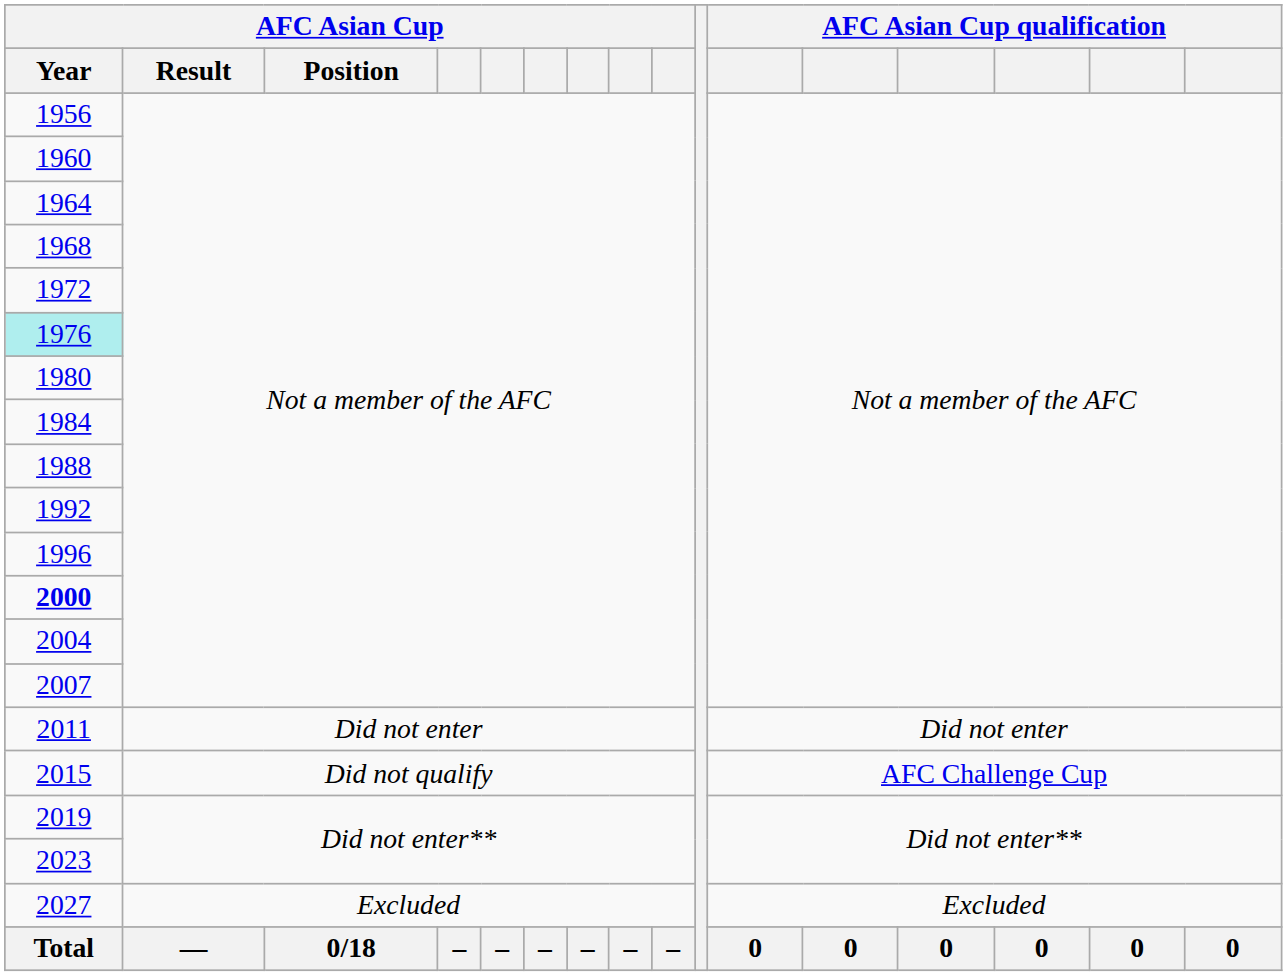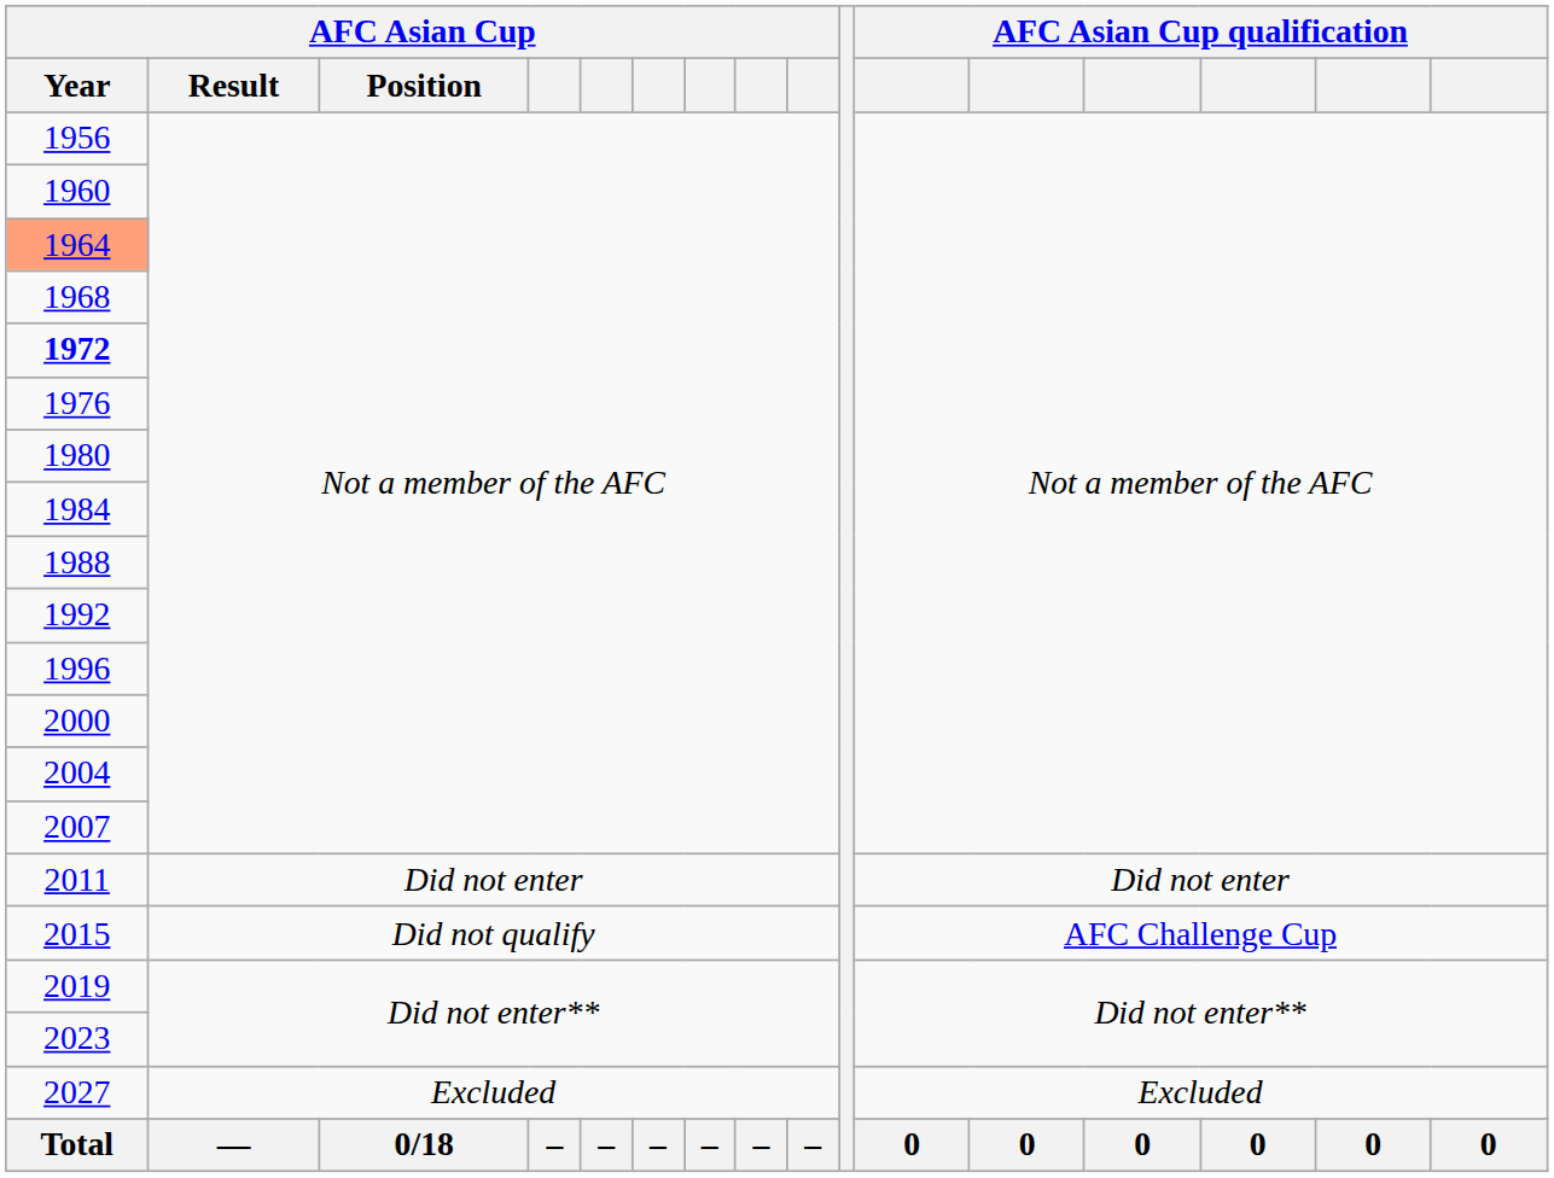1964 | AFC Asian Cup / Year: no background -> lightsalmon background
1972 | AFC Asian Cup / Year: normal -> bold
1976 | AFC Asian Cup / Year: paleturquoise background -> no background
2000 | AFC Asian Cup / Year: bold -> normal
